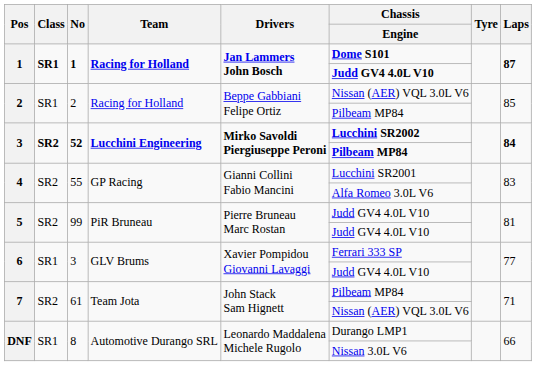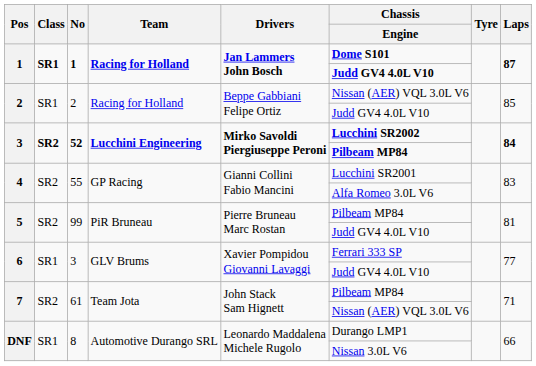row 6 | Chassis / Engine: Pilbeam MP84 -> Judd GV4 4.0L V10
row 11 | Chassis / Engine: Judd GV4 4.0L V10 -> Pilbeam MP84
